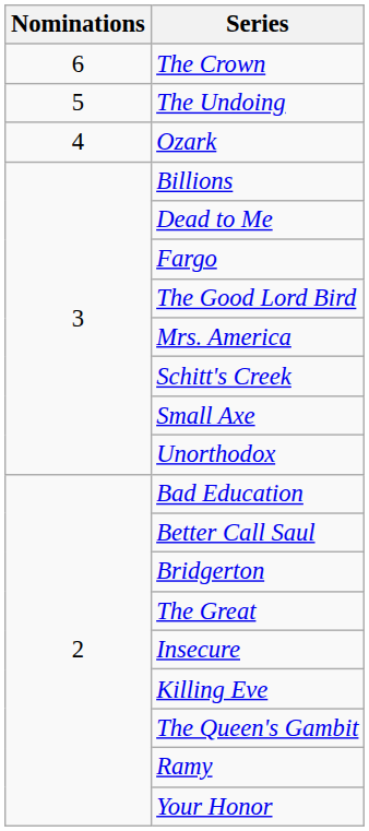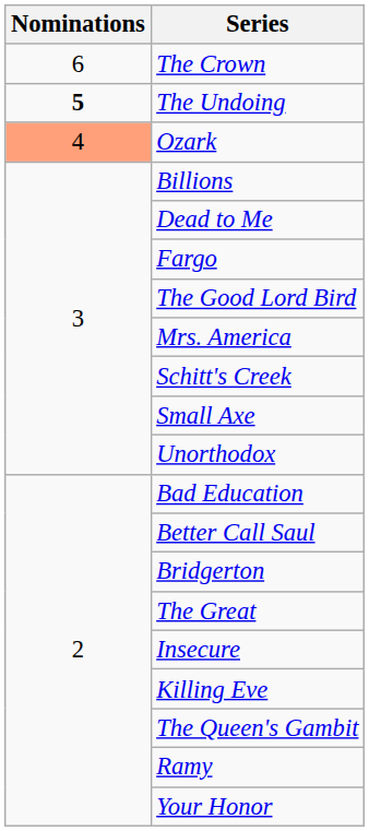The Undoing | Nominations: normal -> bold
Ozark | Nominations: no background -> lightsalmon background
